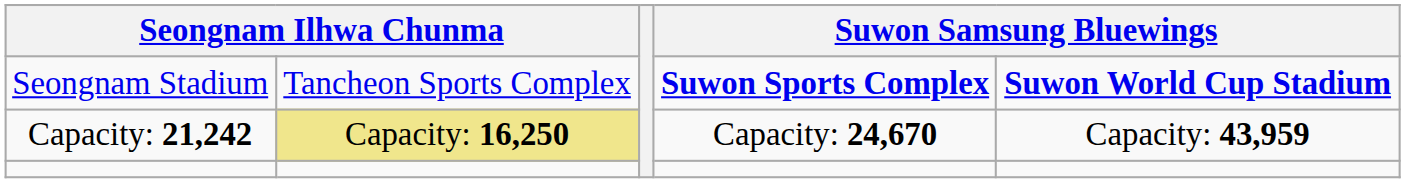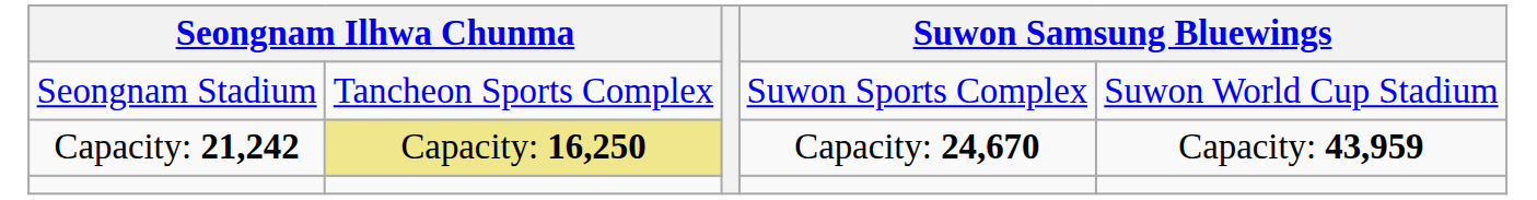Seongnam Stadium | column 4: bold -> normal
Seongnam Stadium | column 5: bold -> normal
